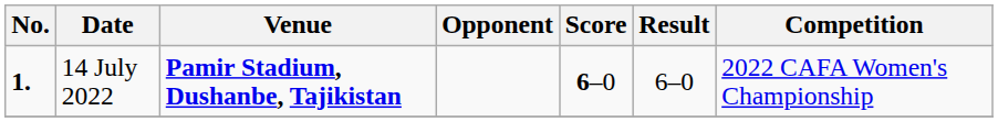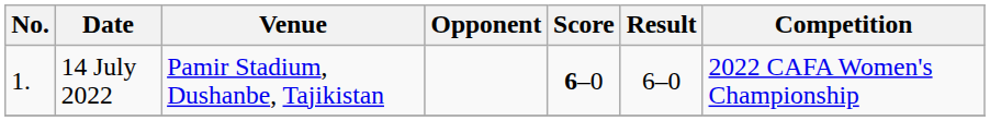14 July 2022 | No.: bold -> normal
14 July 2022 | Venue: bold -> normal
